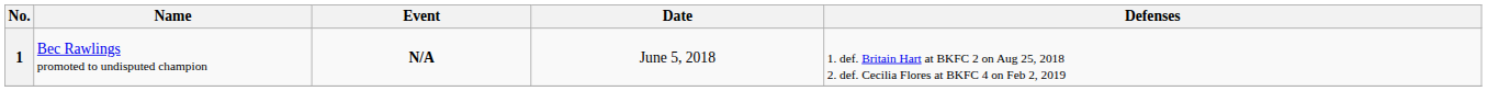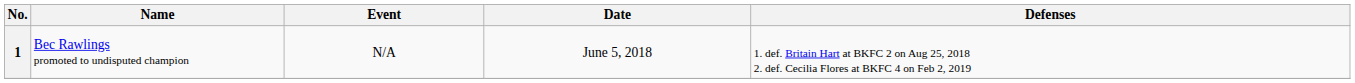1 | Event: bold -> normal
